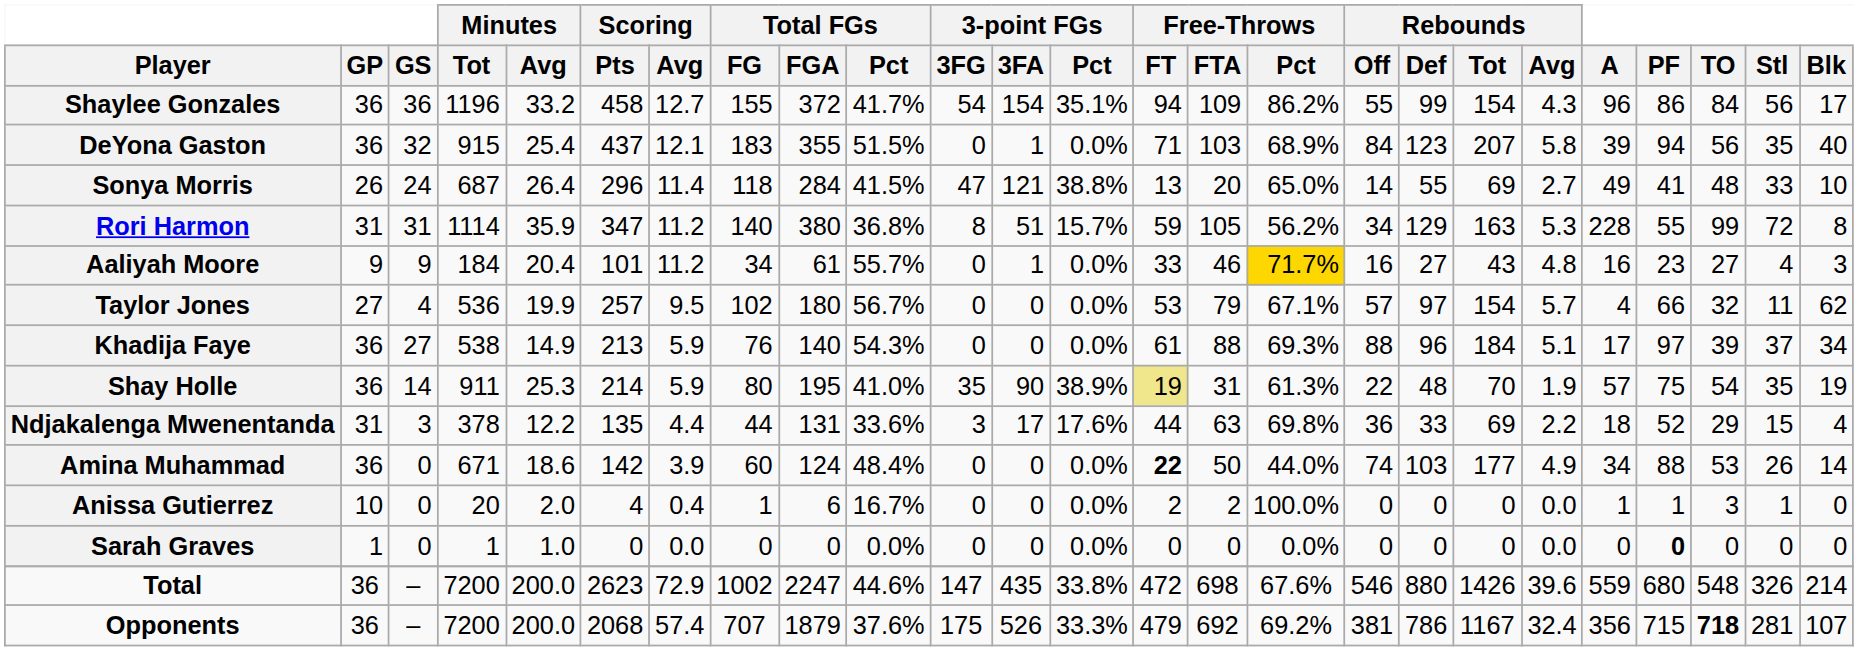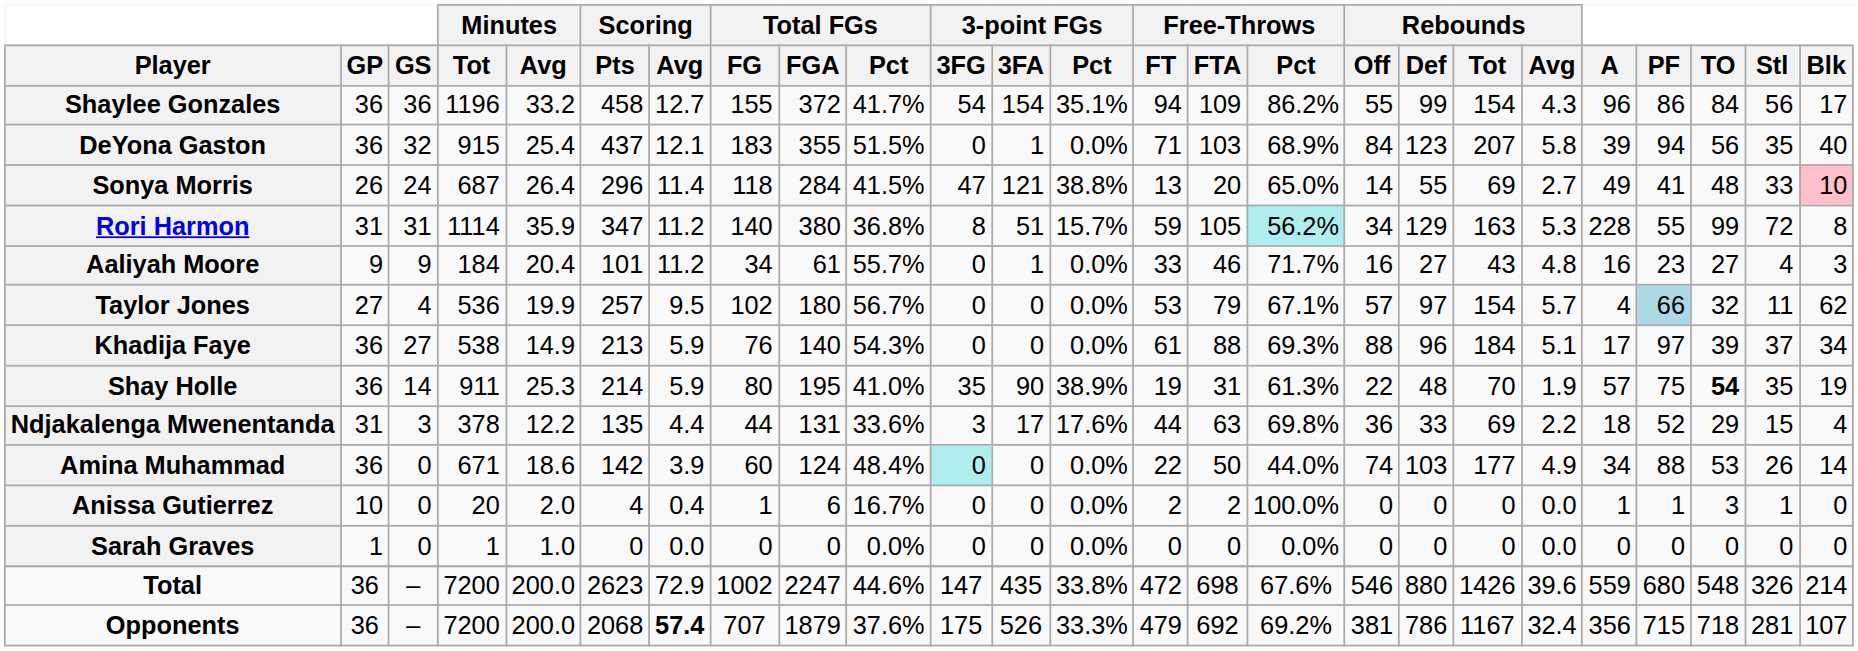Sonya Morris | Blk: no background -> pink background
Rori Harmon | Free-Throws / Pct: no background -> paleturquoise background
Aaliyah Moore | Free-Throws / Pct: gold background -> no background
Taylor Jones | PF: no background -> lightblue background
Shay Holle | Free-Throws / FT: khaki background -> no background
Shay Holle | TO: normal -> bold
Amina Muhammad | 3-point FGs / 3FG: no background -> paleturquoise background
Amina Muhammad | Free-Throws / FT: bold -> normal
Sarah Graves | PF: bold -> normal
Opponents | Scoring / Avg: normal -> bold
Opponents | TO: bold -> normal
